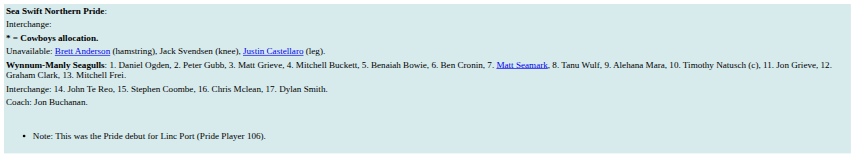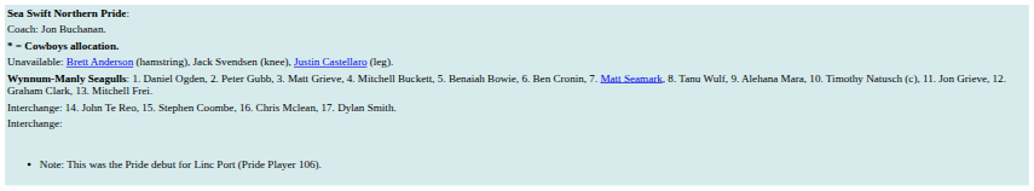row 2 | column 1: Interchange: -> Coach: Jon Buchanan.
row 7 | column 1: Coach: Jon Buchanan. -> Interchange:
